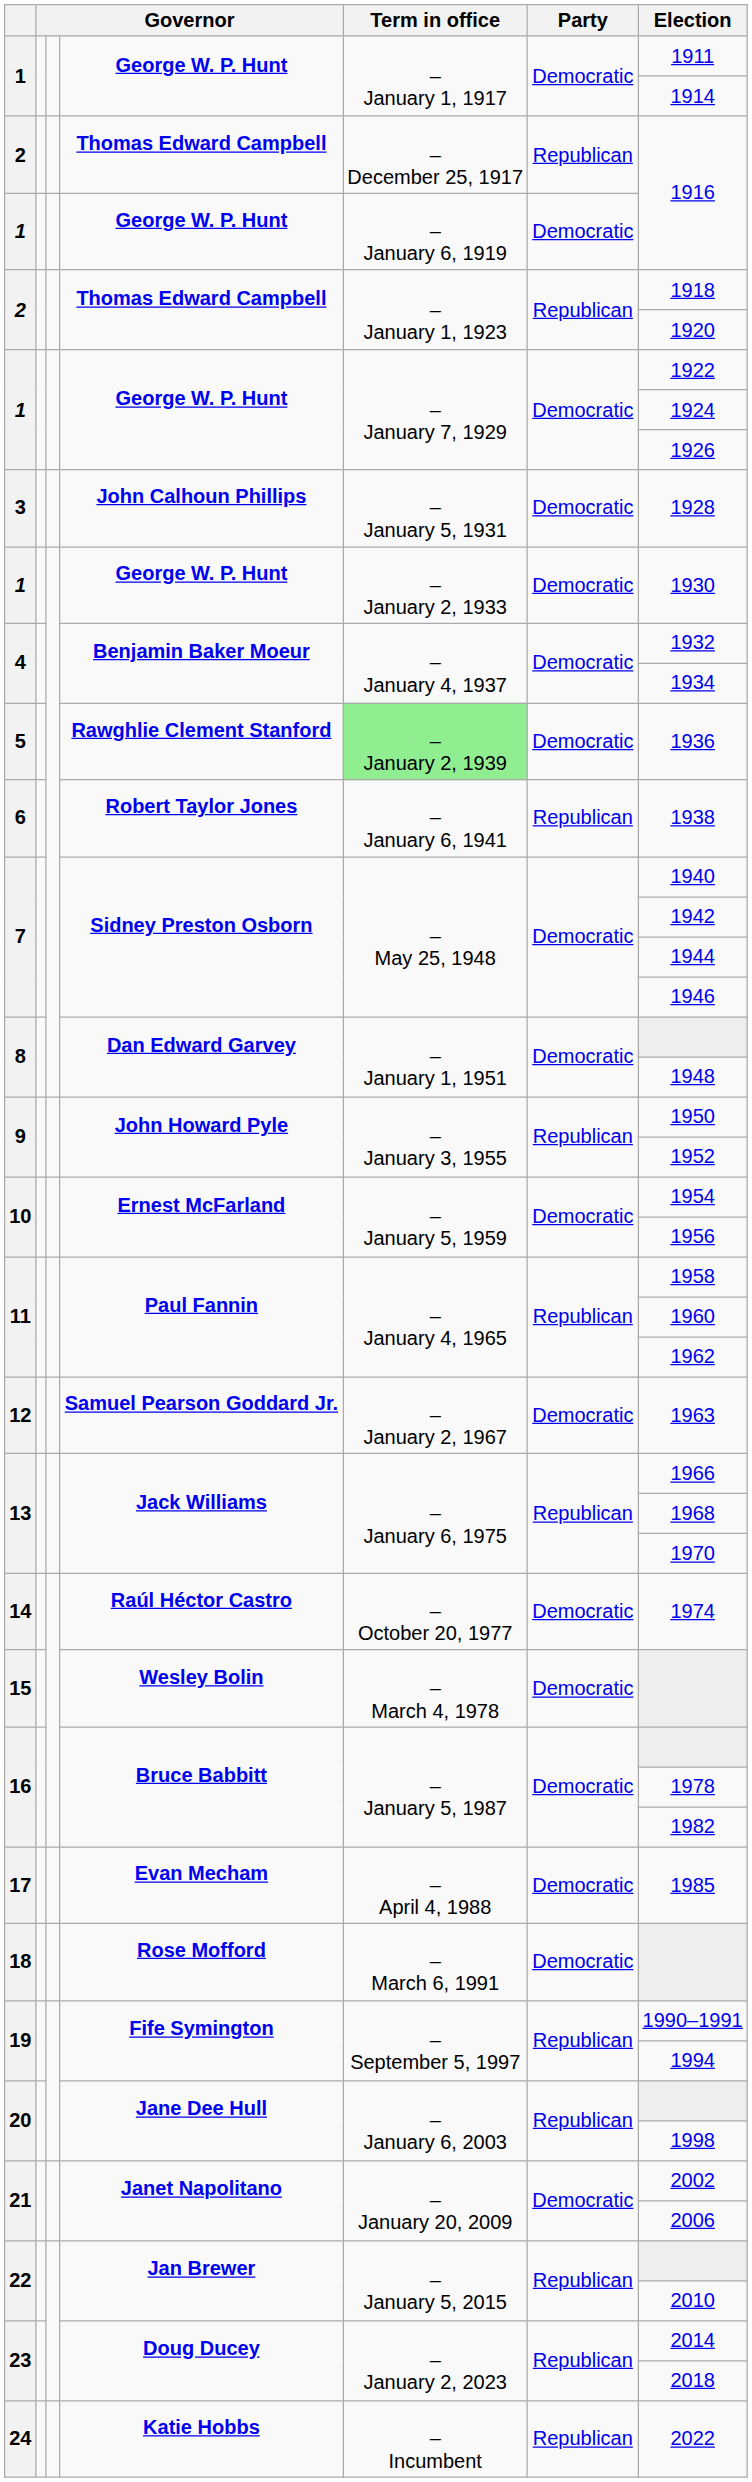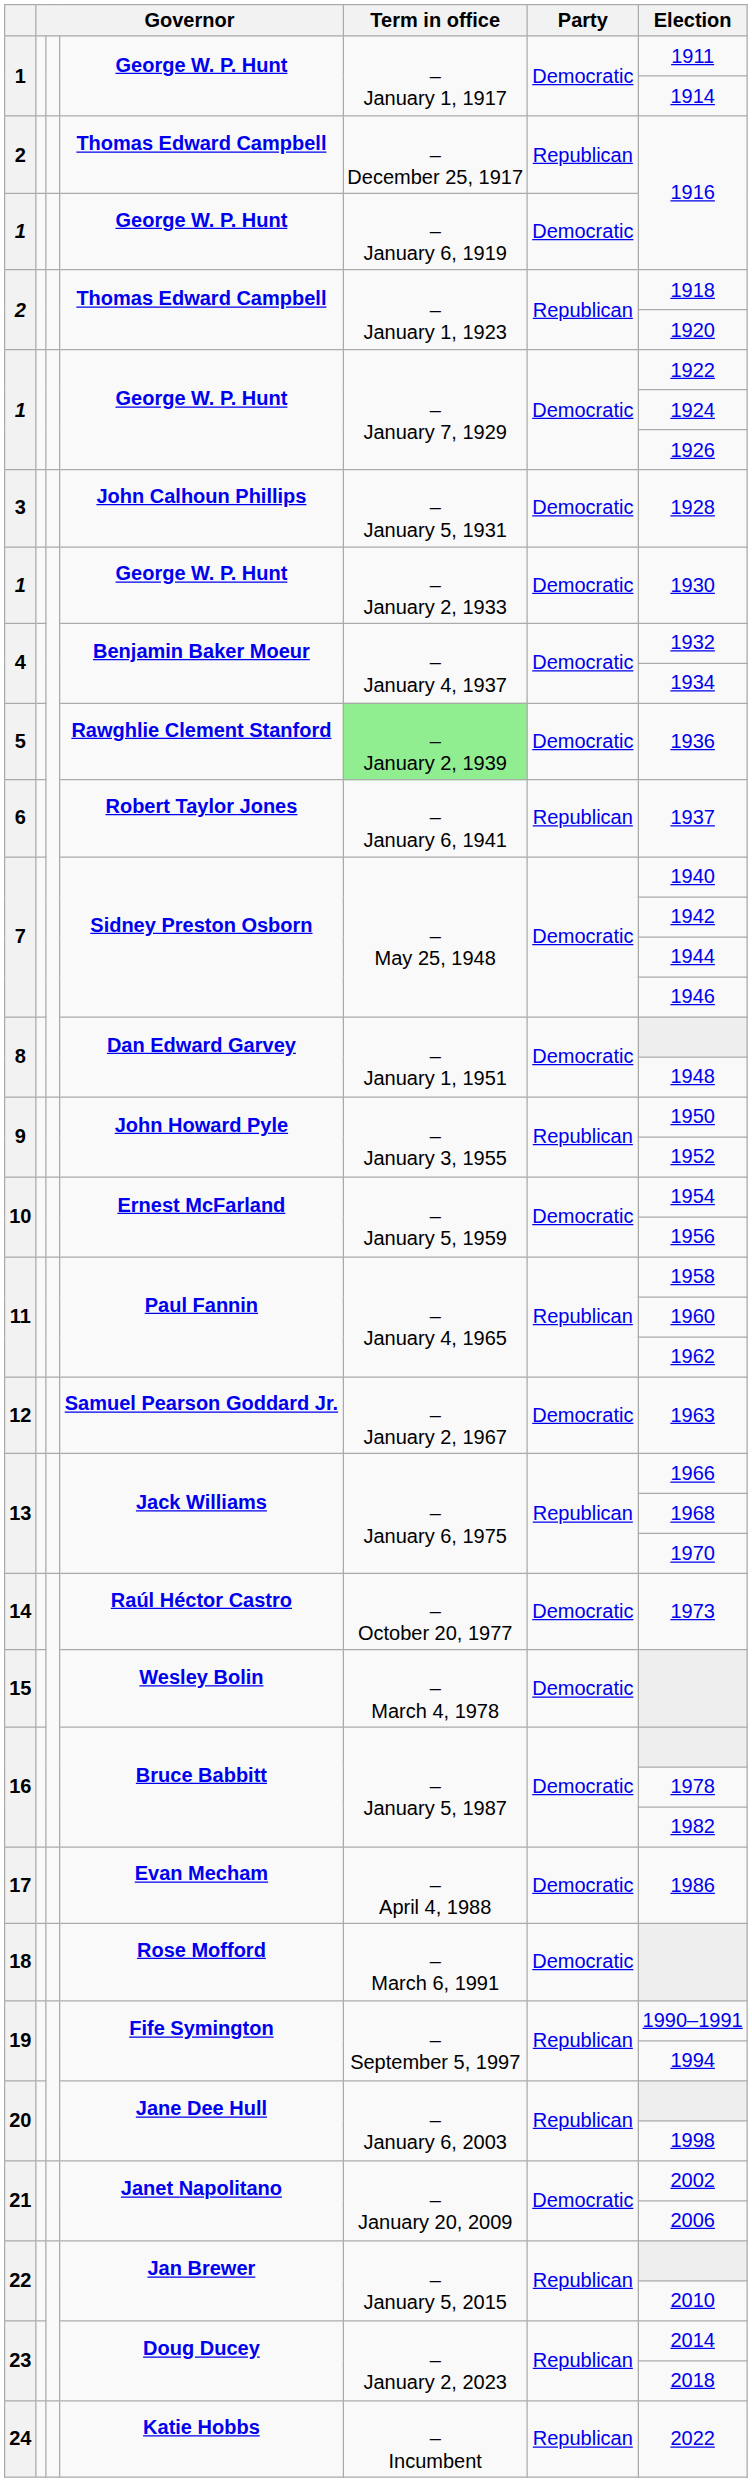6 | Election: 1938 -> 1937
14 | Election: 1974 -> 1973
17 | Election: 1985 -> 1986
